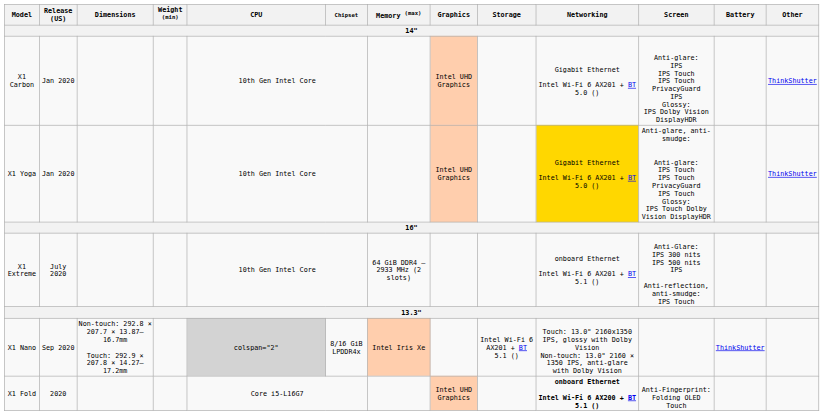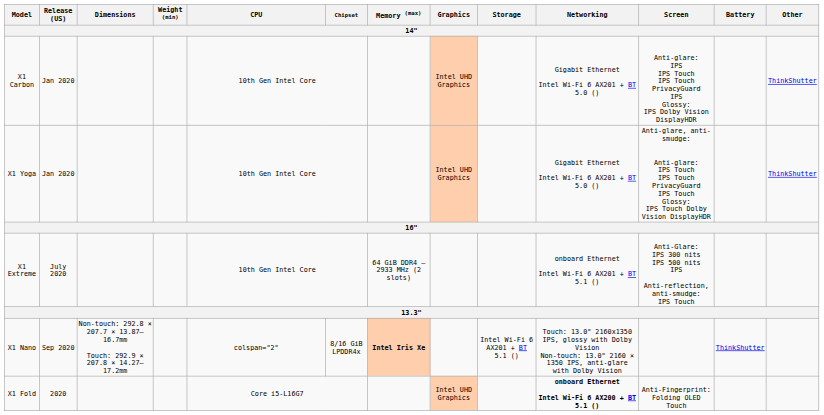X1 Yoga | Networking: gold background -> no background
X1 Nano | CPU: lightgrey background -> no background
X1 Nano | Memory (max): normal -> bold
